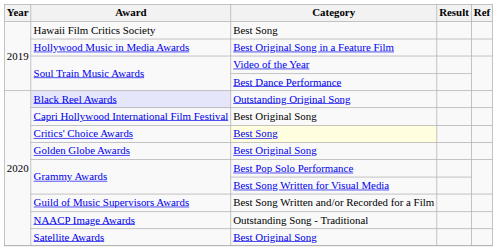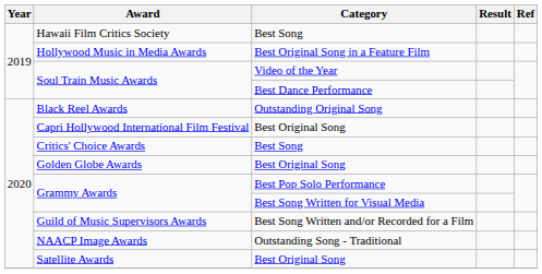Black Reel Awards | Award: lavender background -> no background
Critics' Choice Awards | Category: lightyellow background -> no background
